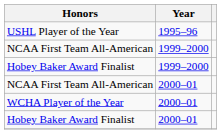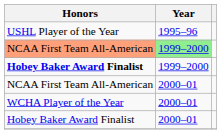NCAA First Team All-American / 1999–2000 | Honors: no background -> lightsalmon background
NCAA First Team All-American / 1999–2000 | Year: no background -> lightgreen background
Hobey Baker Award Finalist / 1999–2000 | Honors: normal -> bold
